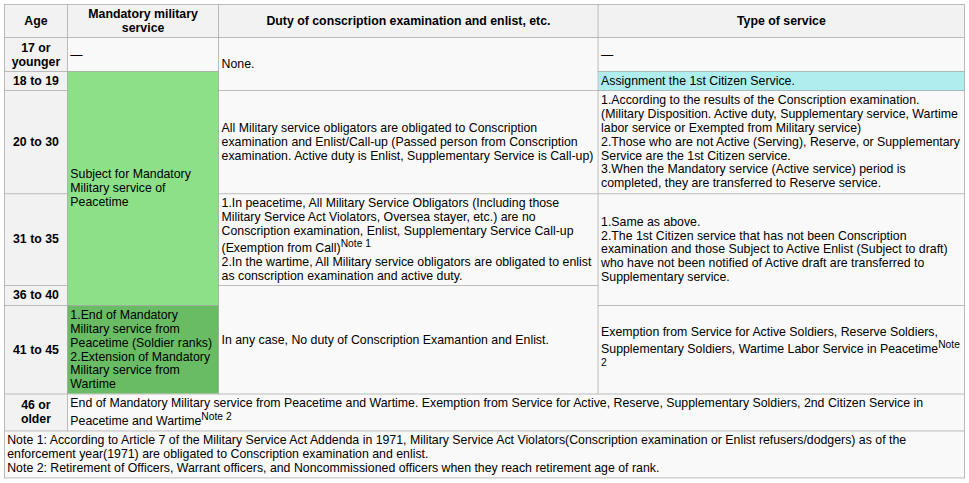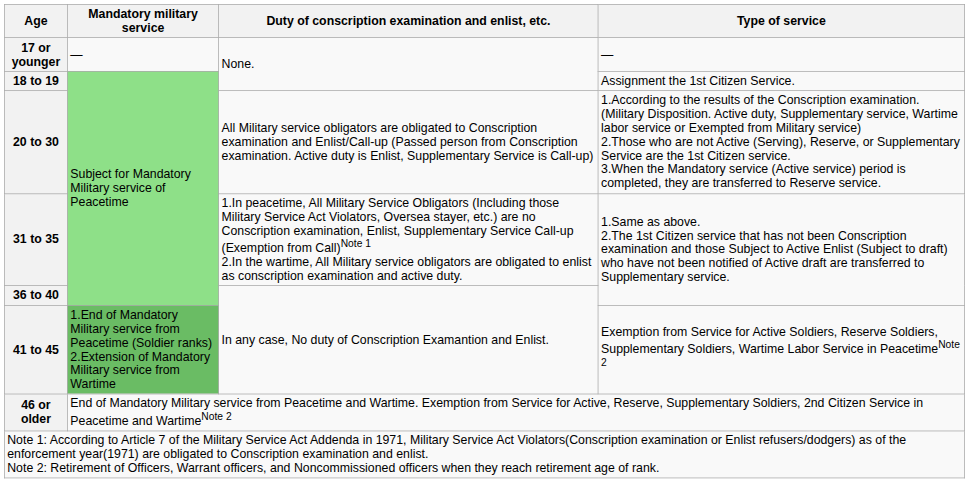18 to 19 | Type of service: paleturquoise background -> no background
